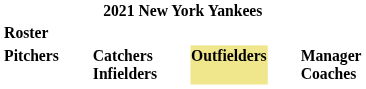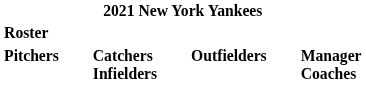Pitchers | column 3: khaki background -> no background
